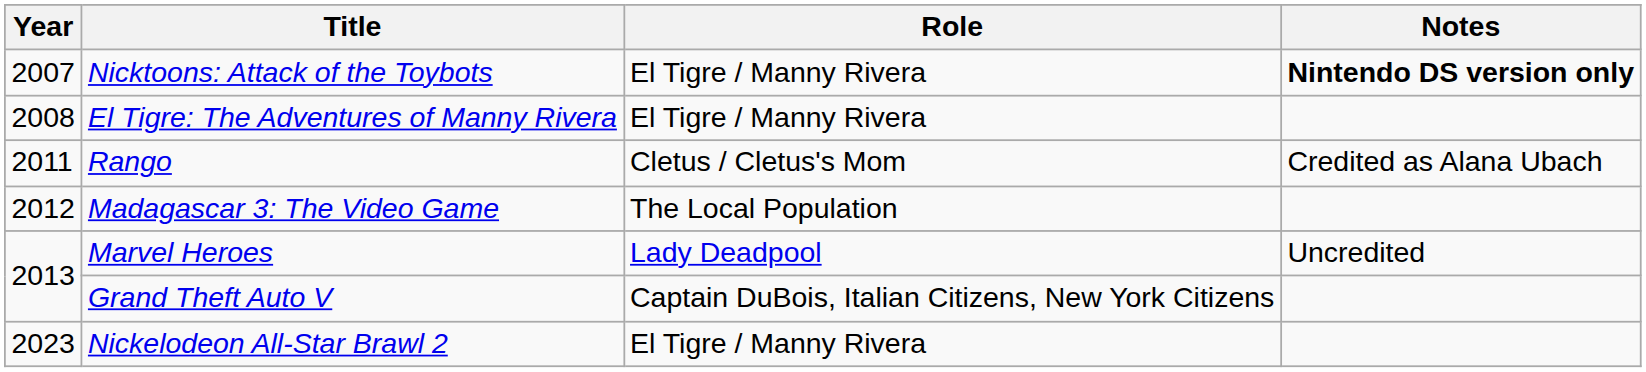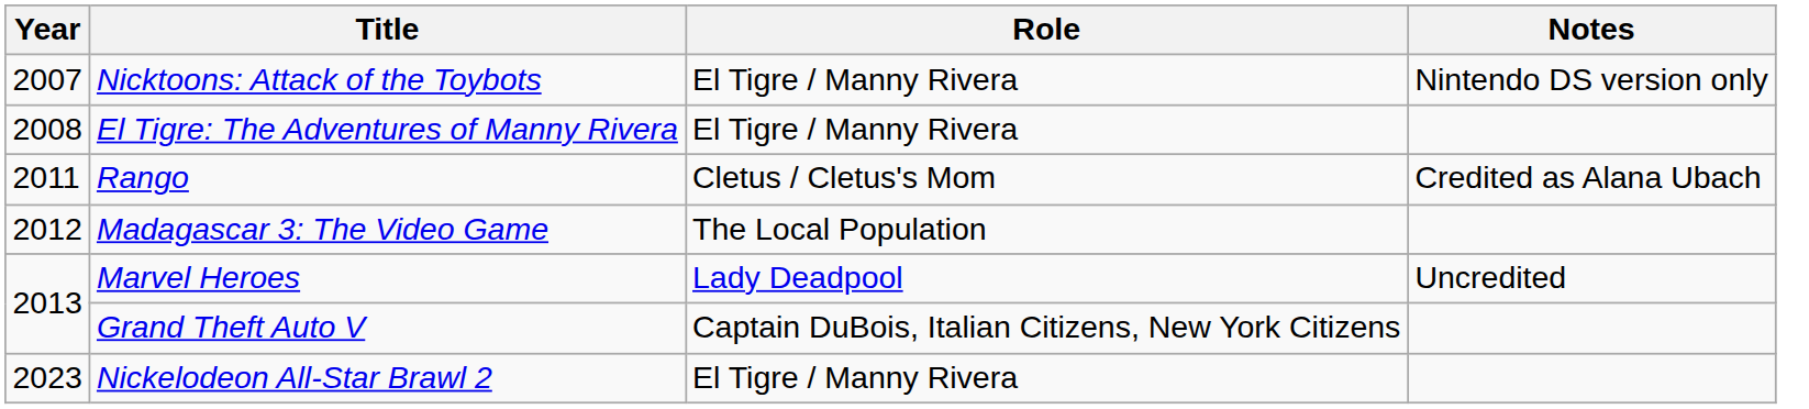Nicktoons: Attack of the Toybots | Notes: bold -> normal
